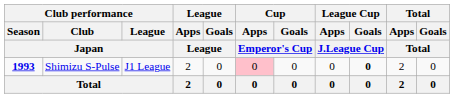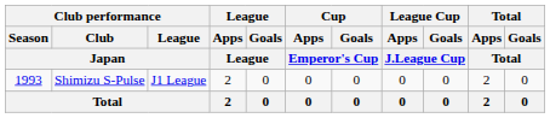Shimizu S-Pulse | Club performance / Season / Japan: bold -> normal
Shimizu S-Pulse | Cup / Apps / Emperor's Cup: pink background -> no background
Shimizu S-Pulse | League Cup / Goals / J.League Cup: bold -> normal
